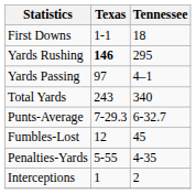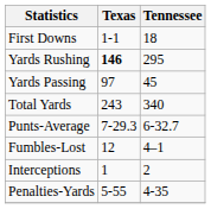Yards Passing | Tennessee: 4–1 -> 45
Fumbles-Lost | Tennessee: 45 -> 4–1
rows swapped: Interceptions <-> Penalties-Yards
